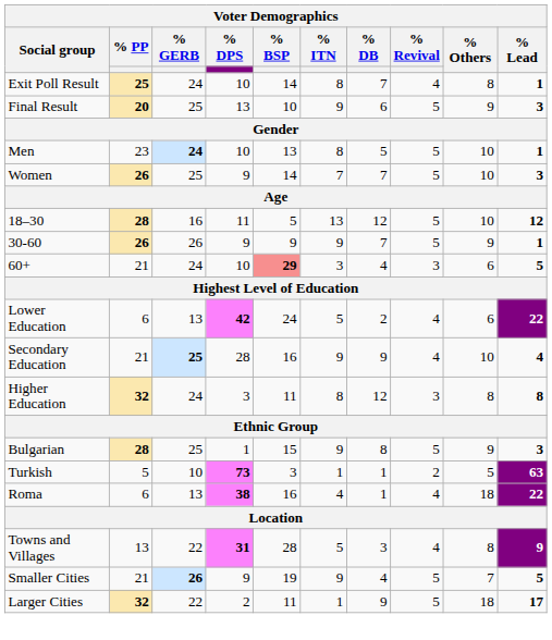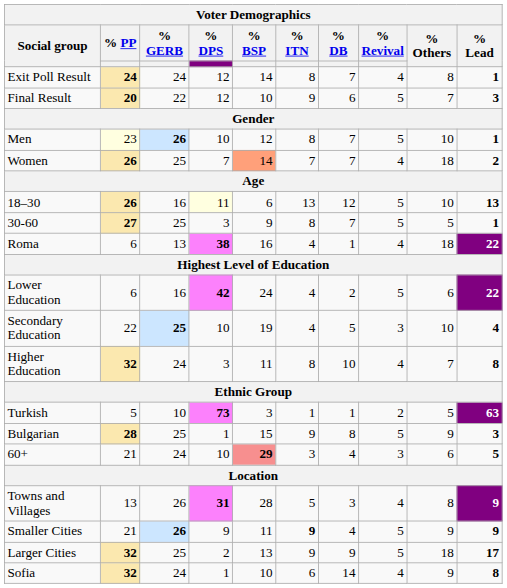Exit Poll Result | % PP: 25 -> 24
Exit Poll Result | % DPS: 10 -> 12
Final Result | % GERB: 25 -> 22
Final Result | % DPS: 13 -> 12
Final Result | % Others: 9 -> 7
Men | % PP: no background -> lightyellow background
Men | % GERB: 24 -> 26
Men | % BSP: 13 -> 12
Men | % DB: 5 -> 7
Women | % DPS: 9 -> 7
Women | % BSP: no background -> lightsalmon background
Women | % Revival: 5 -> 4
Women | % Others: 10 -> 18
Women | % Lead: 3 -> 2
18–30 | % PP: 28 -> 26
18–30 | % DPS: no background -> lightyellow background
18–30 | % BSP: 5 -> 6
18–30 | % Lead: 12 -> 13
30-60 | % PP: 26 -> 27
30-60 | % GERB: 26 -> 25
30-60 | % DPS: 9 -> 3
30-60 | % ITN: 9 -> 8
30-60 | % Others: 9 -> 5
rows swapped: 60+ <-> Roma
Lower Education | % GERB: 13 -> 16
Lower Education | % ITN: 5 -> 4
Lower Education | % Revival: 4 -> 5
Secondary Education | % PP: 21 -> 22
Secondary Education | % DPS: 28 -> 10
Secondary Education | % BSP: 16 -> 19
Secondary Education | % ITN: 9 -> 4
Secondary Education | % DB: 9 -> 5
Secondary Education | % Revival: 4 -> 3
Higher Education | % DB: 12 -> 10
Higher Education | % Revival: 3 -> 4
Higher Education | % Others: 8 -> 7
rows swapped: Bulgarian <-> Turkish
Towns and Villages | % GERB: 22 -> 26
Smaller Cities | % BSP: 19 -> 11
Smaller Cities | % ITN: normal -> bold
Smaller Cities | % Others: 7 -> 9
Smaller Cities | % Lead: 5 -> 9
Larger Cities | % GERB: 22 -> 25
Larger Cities | % BSP: 11 -> 13
Larger Cities | % ITN: 1 -> 9
+ row: Sofia | 32 | 24 | 1 | 10 | 6 | 14 | 4 | 9 | 8
